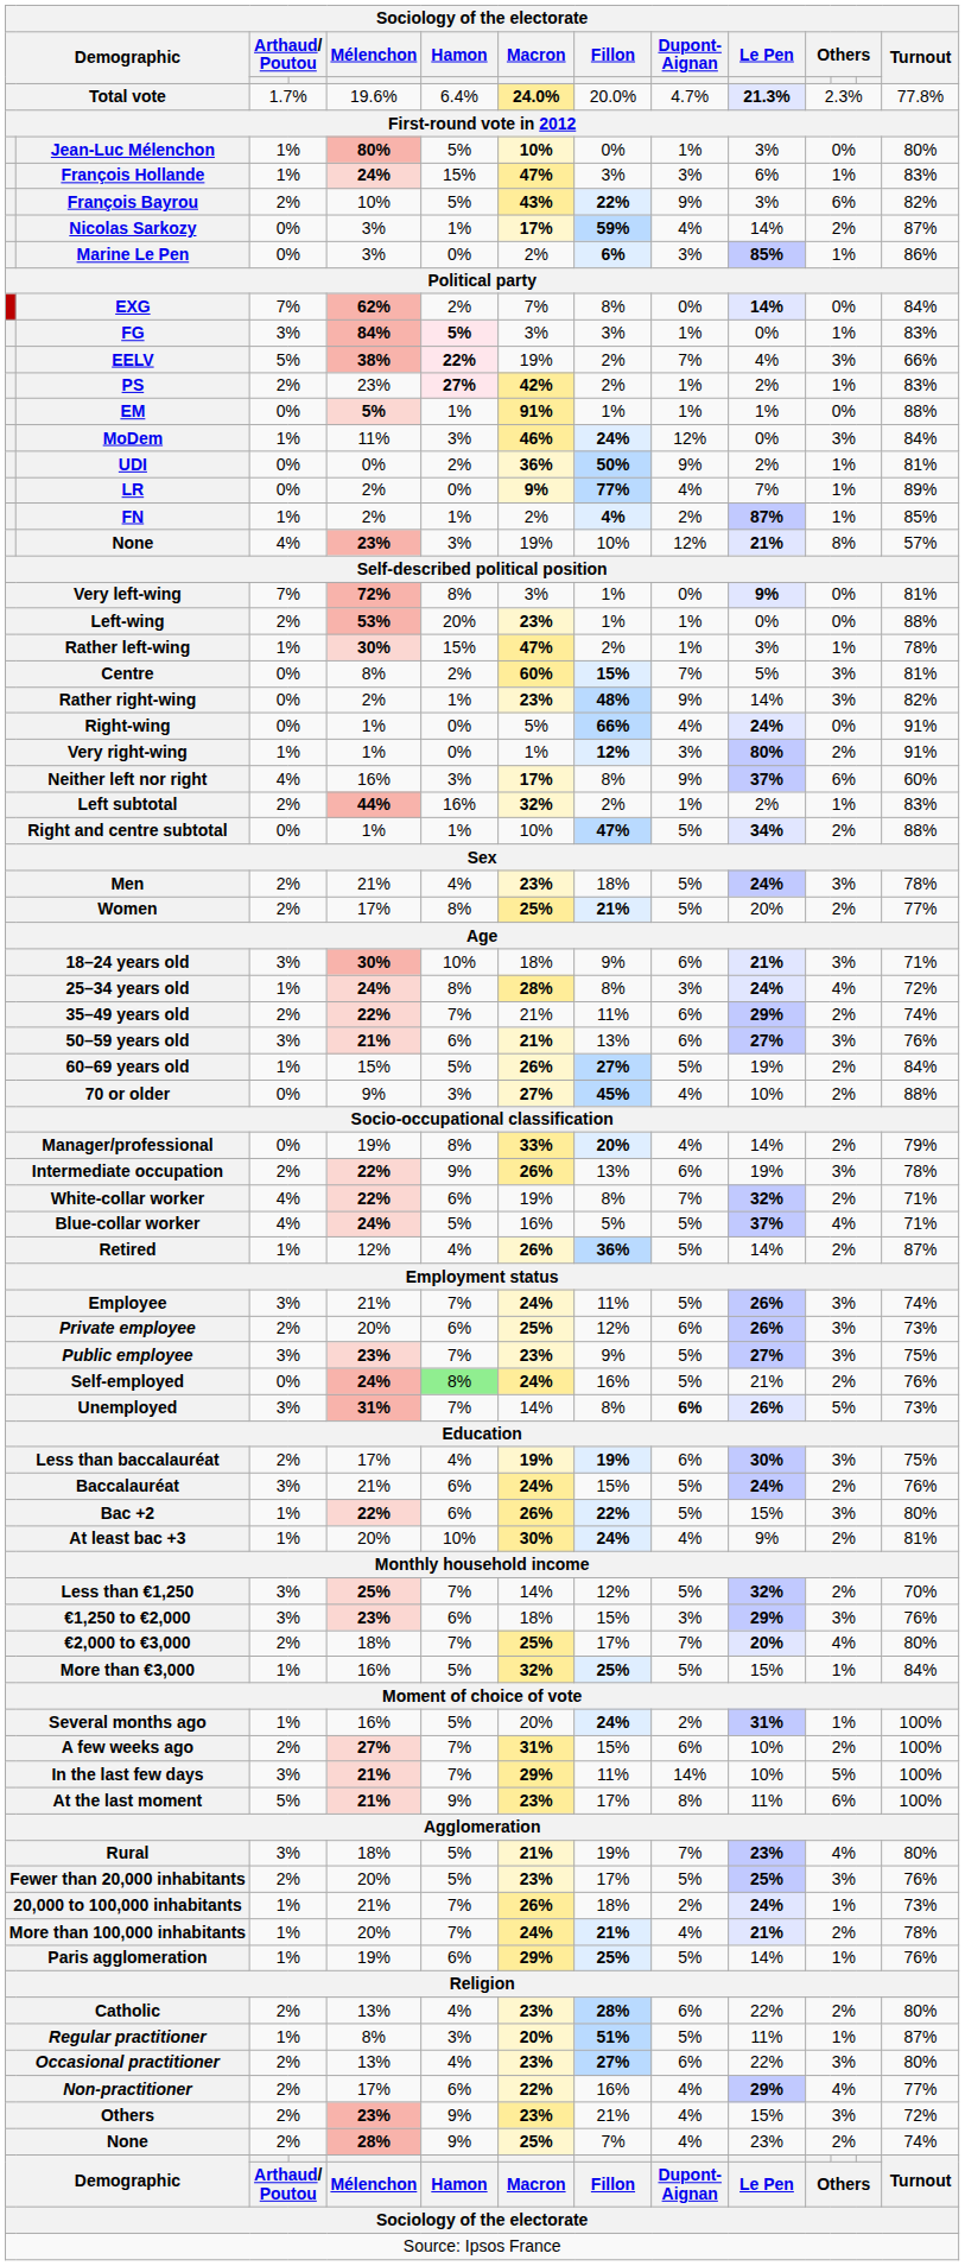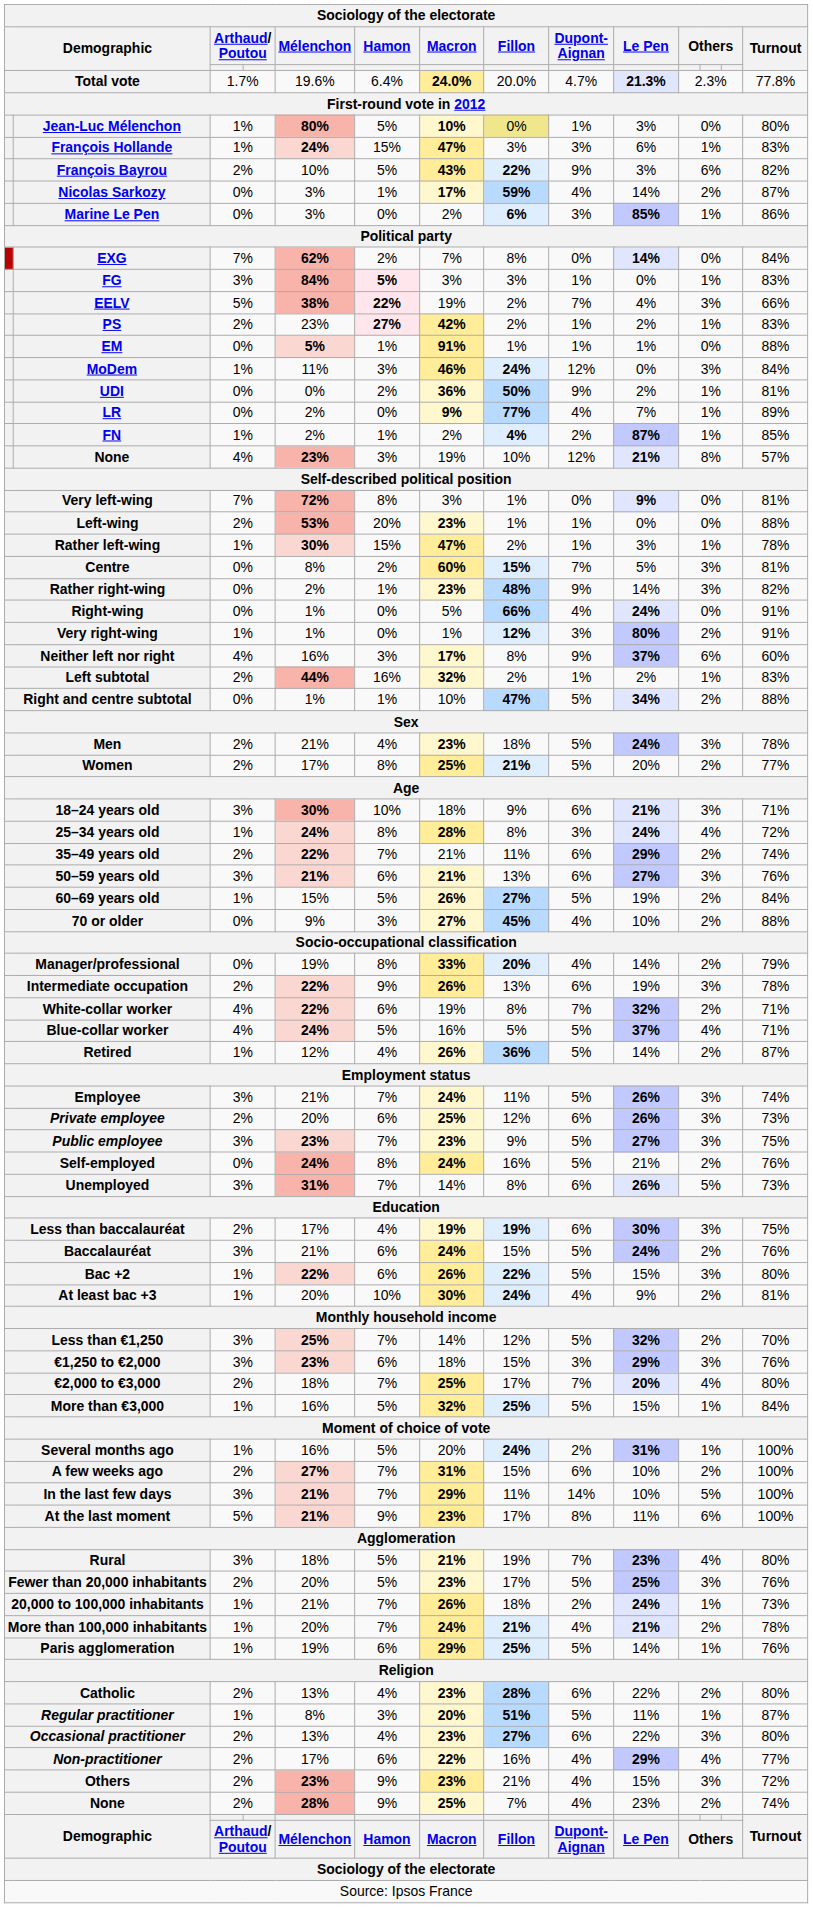Jean-Luc Mélenchon | Fillon: no background -> khaki background
Self-employed | Hamon: lightgreen background -> no background
Unemployed | Dupont-Aignan: bold -> normal
